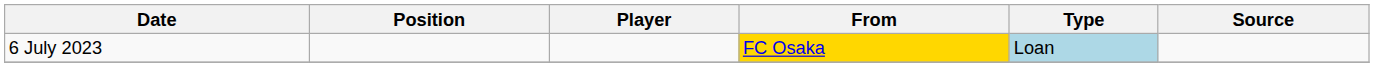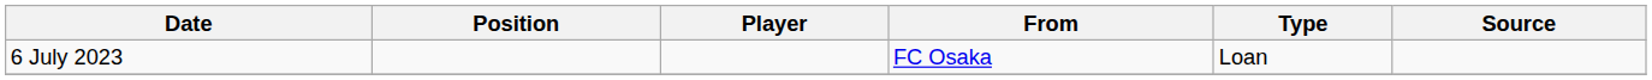6 July 2023 | From: gold background -> no background
6 July 2023 | Type: lightblue background -> no background
